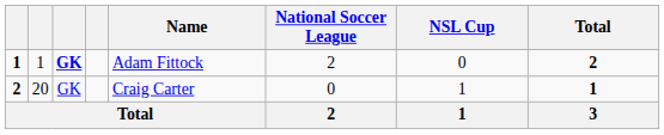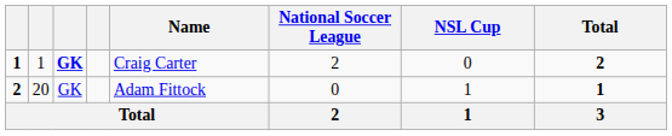row 2 | Name: Adam Fittock -> Craig Carter
row 3 | Name: Craig Carter -> Adam Fittock
